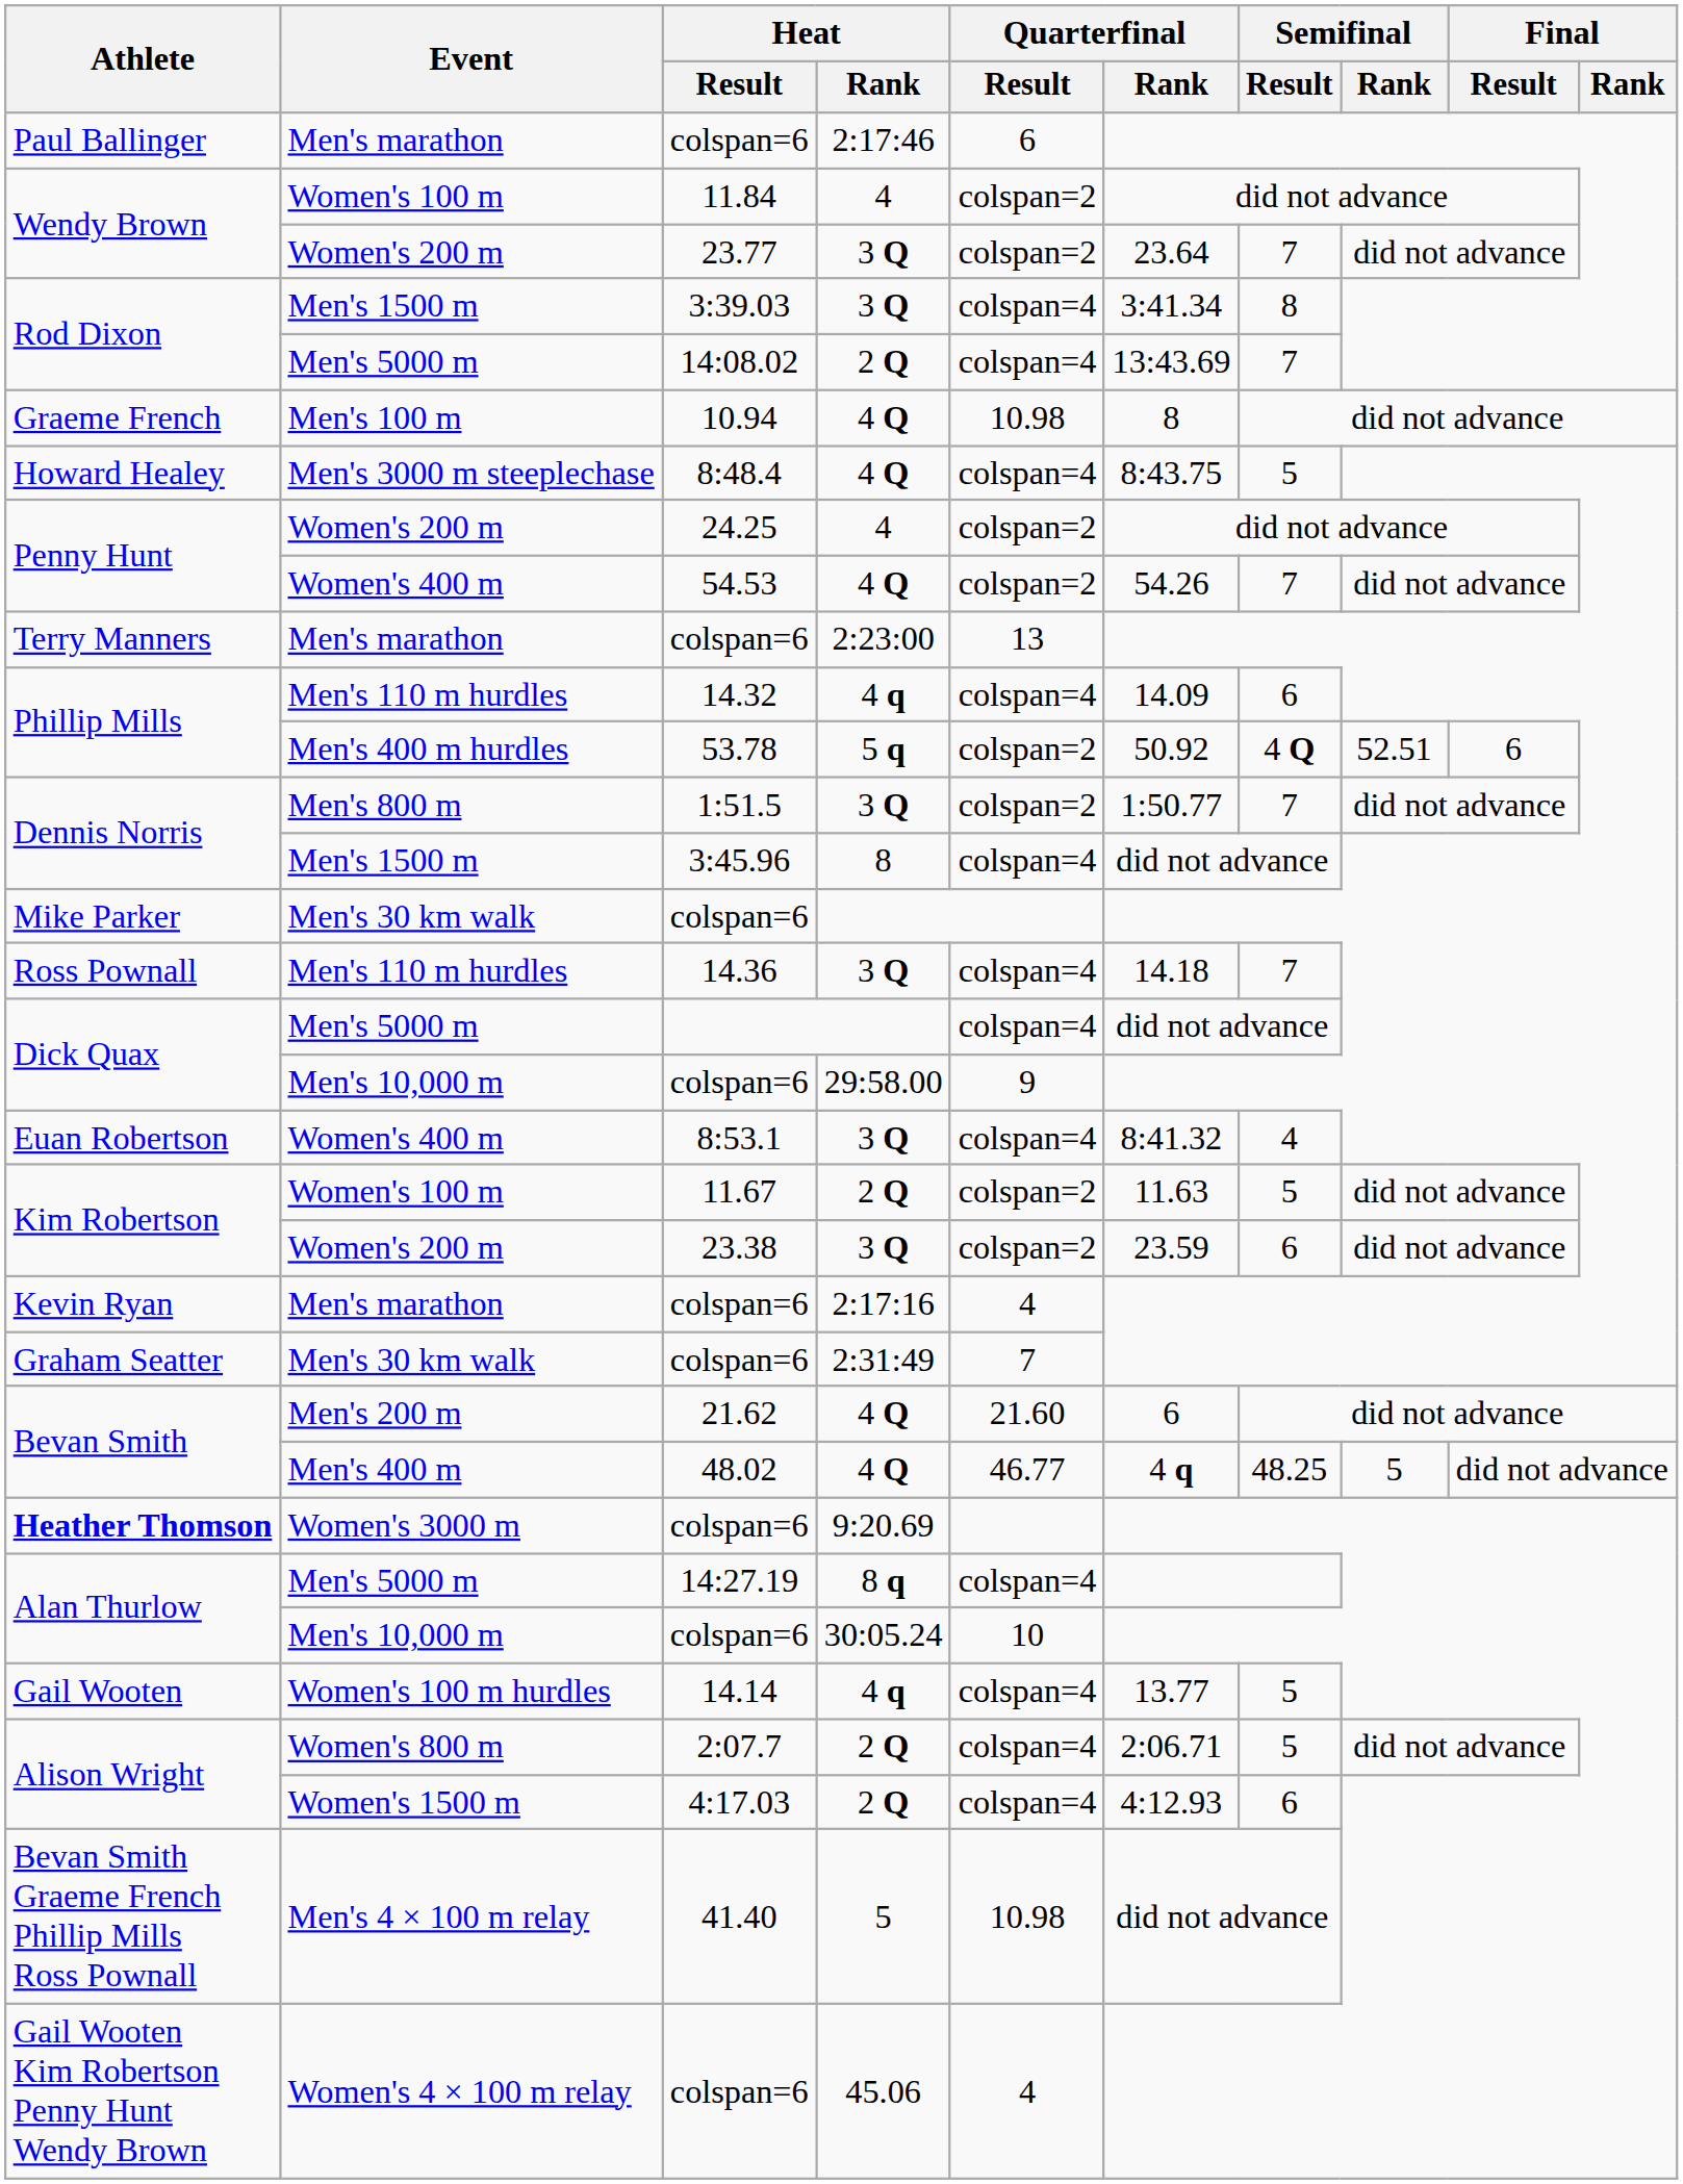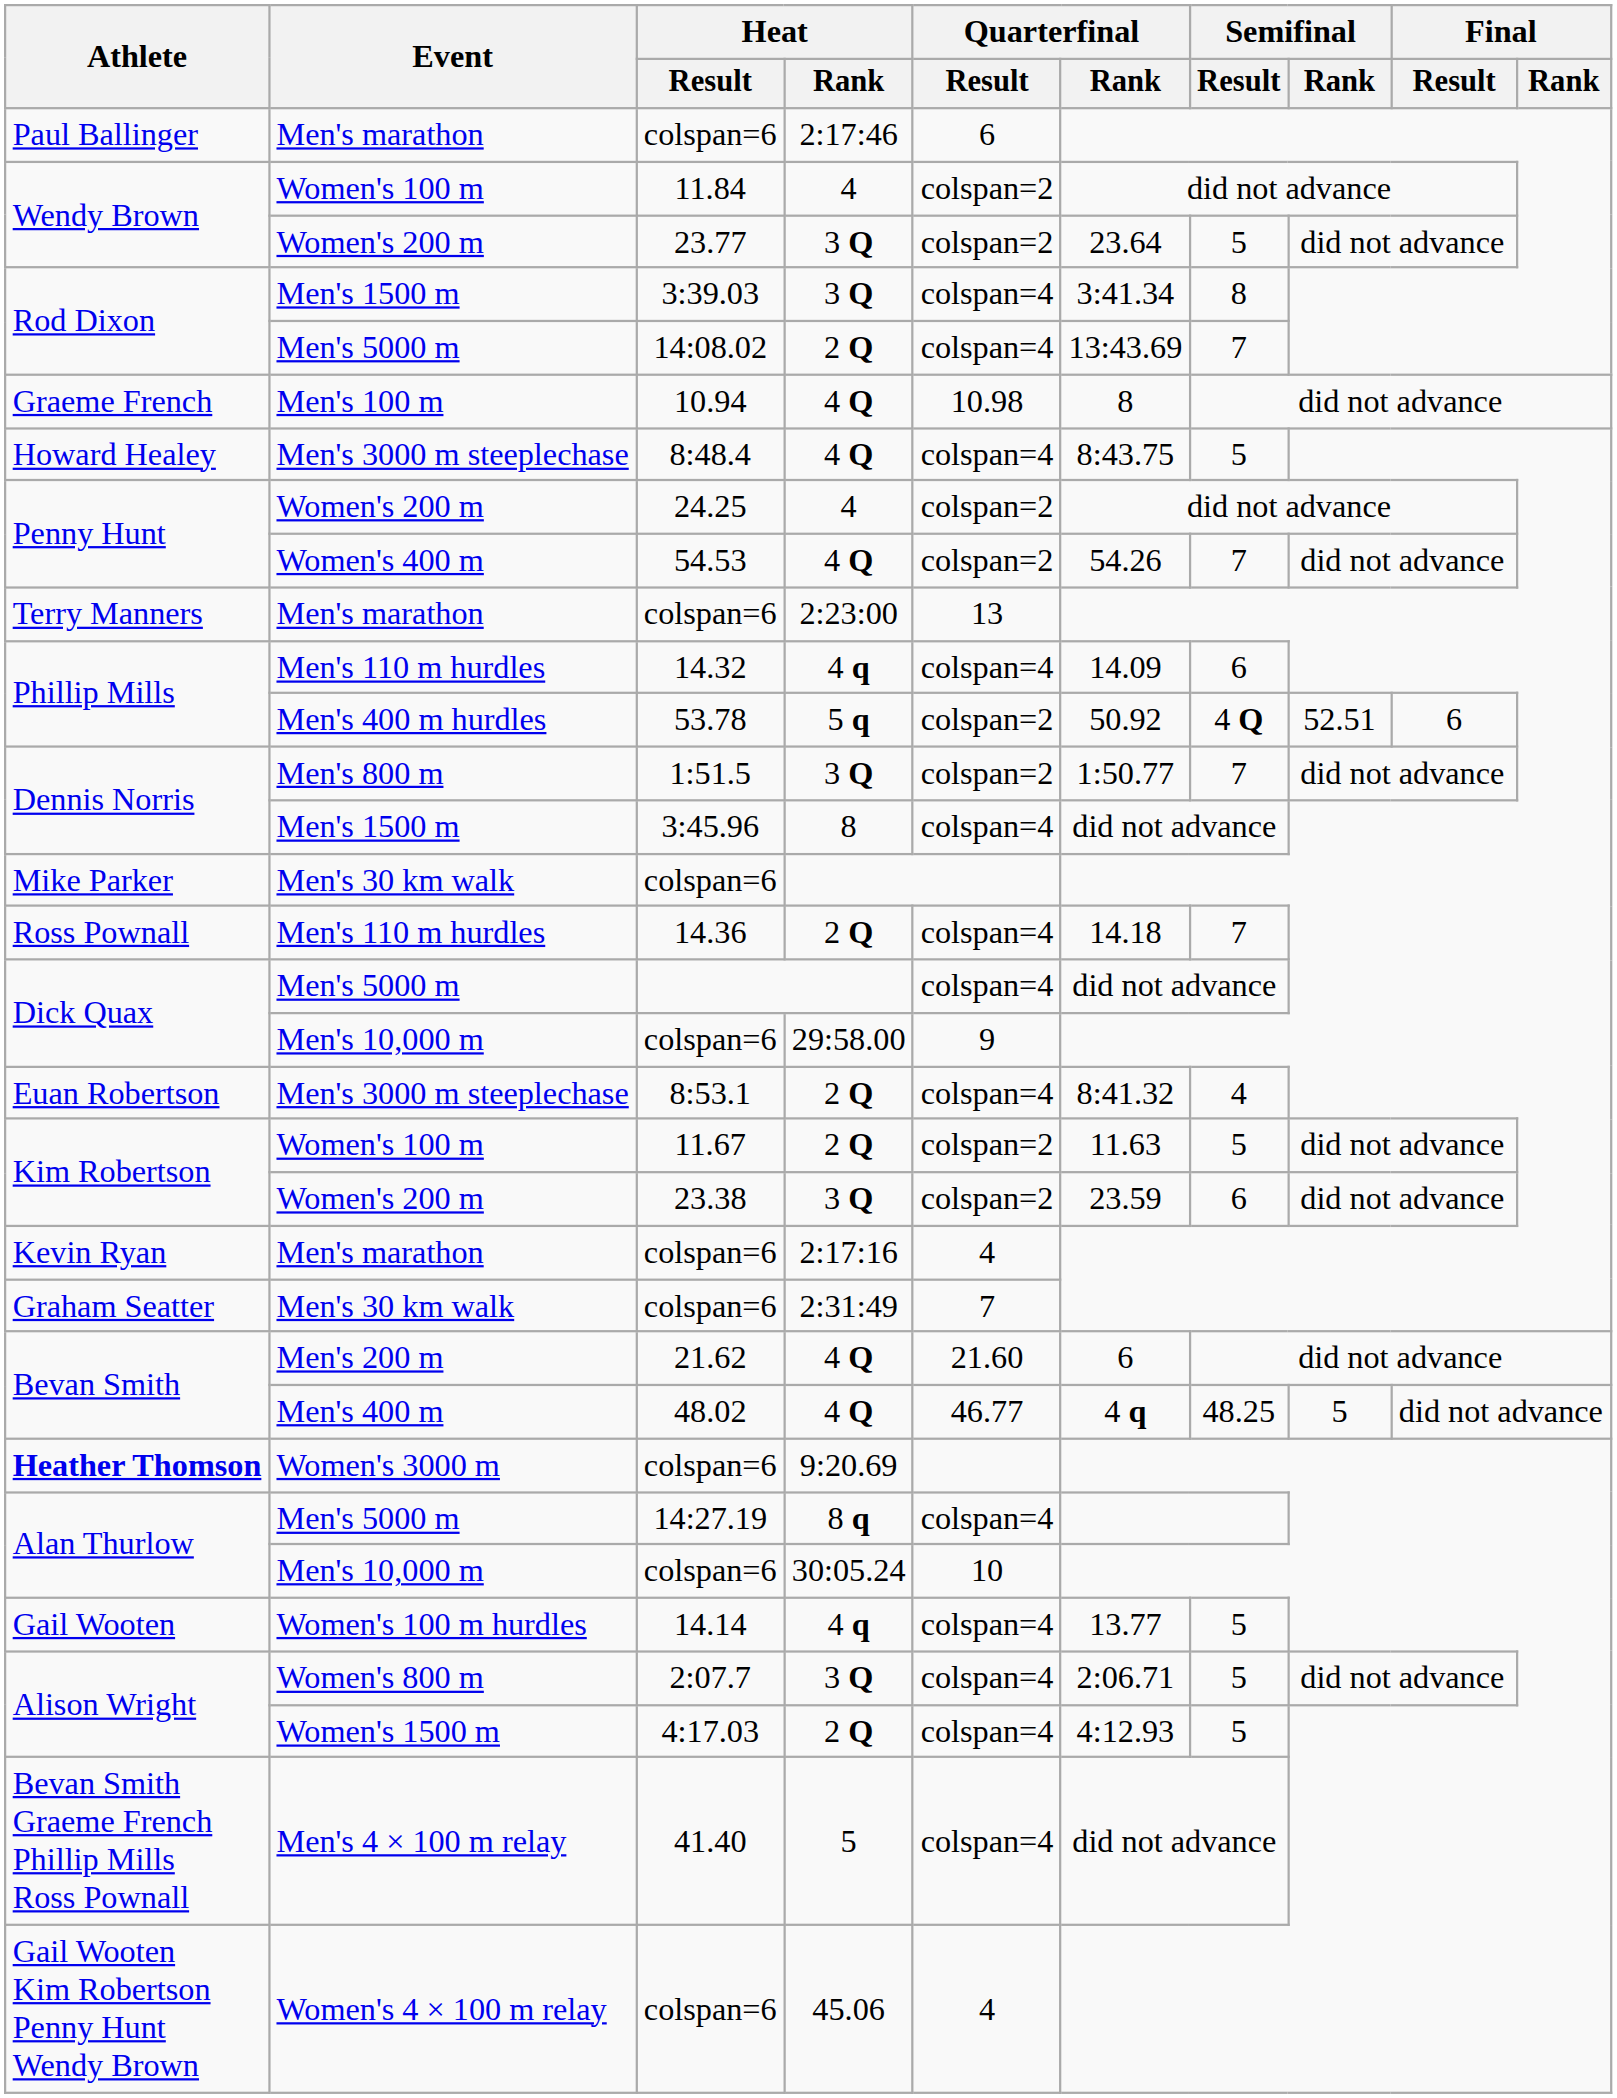23.77 | Semifinal / Result: 7 -> 5
14.36 | Heat / Rank: 3 Q -> 2 Q
8:53.1 | Event: Women's 400 m -> Men's 3000 m steeplechase
8:53.1 | Heat / Rank: 3 Q -> 2 Q
2:07.7 | Heat / Rank: 2 Q -> 3 Q
4:17.03 | Semifinal / Result: 6 -> 5
41.40 | Quarterfinal / Result: 10.98 -> colspan=4
